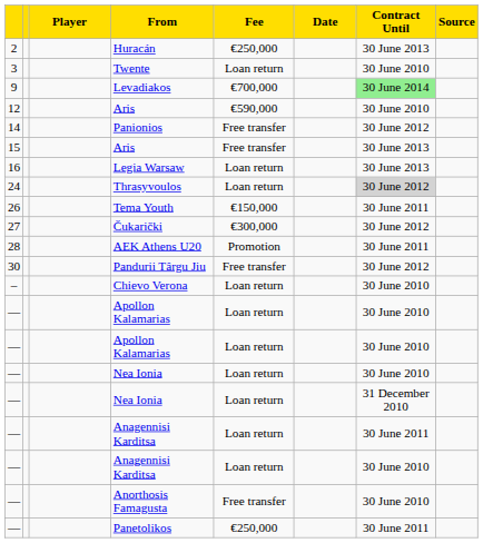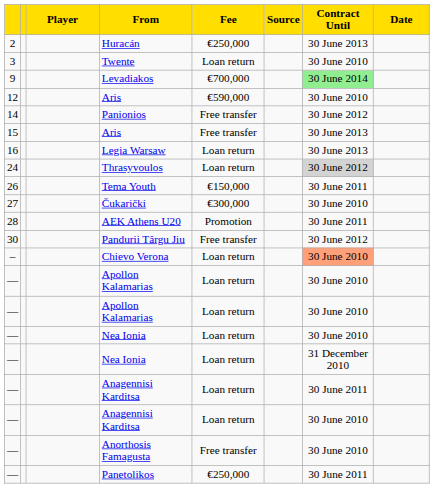columns swapped: Date <-> Source
Čukarički | Contract Until: 30 June 2012 -> 30 June 2010
Chievo Verona | Contract Until: no background -> lightsalmon background
